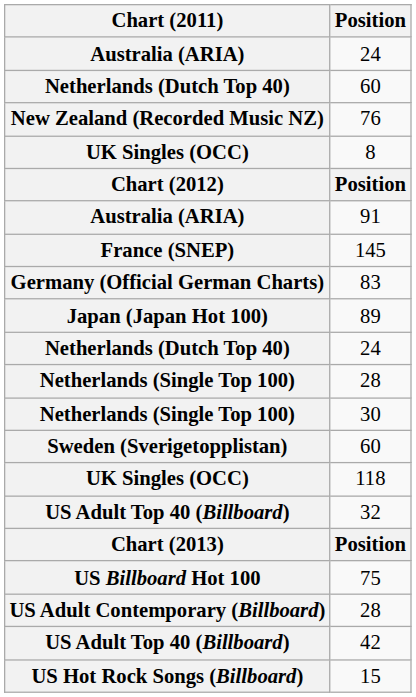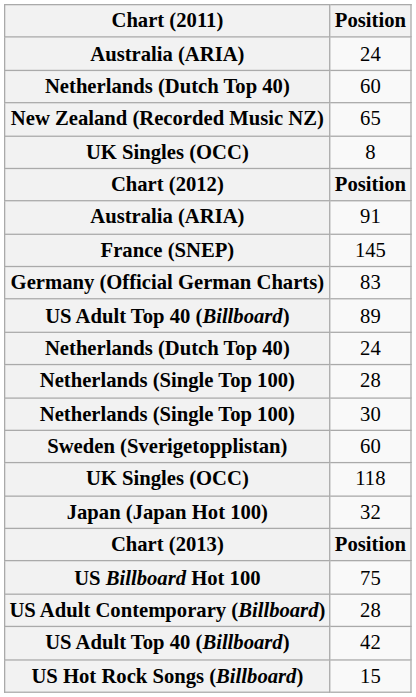row 4 | Position: 76 -> 65
row 10 | Chart (2011): Japan (Japan Hot 100) -> US Adult Top 40 (Billboard)
row 16 | Chart (2011): US Adult Top 40 (Billboard) -> Japan (Japan Hot 100)
